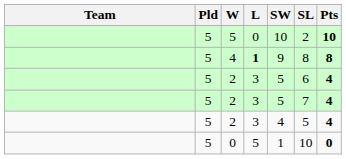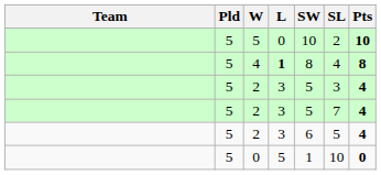row 3 | SW: 9 -> 8
row 3 | SL: 8 -> 4
row 4 | SL: 6 -> 3
row 6 | SW: 4 -> 6
